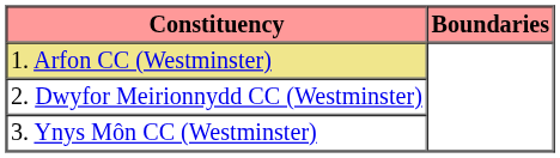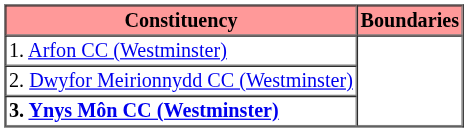1. Arfon CC (Westminster) | Constituency: khaki background -> no background
3. Ynys Môn CC (Westminster) | Constituency: normal -> bold
